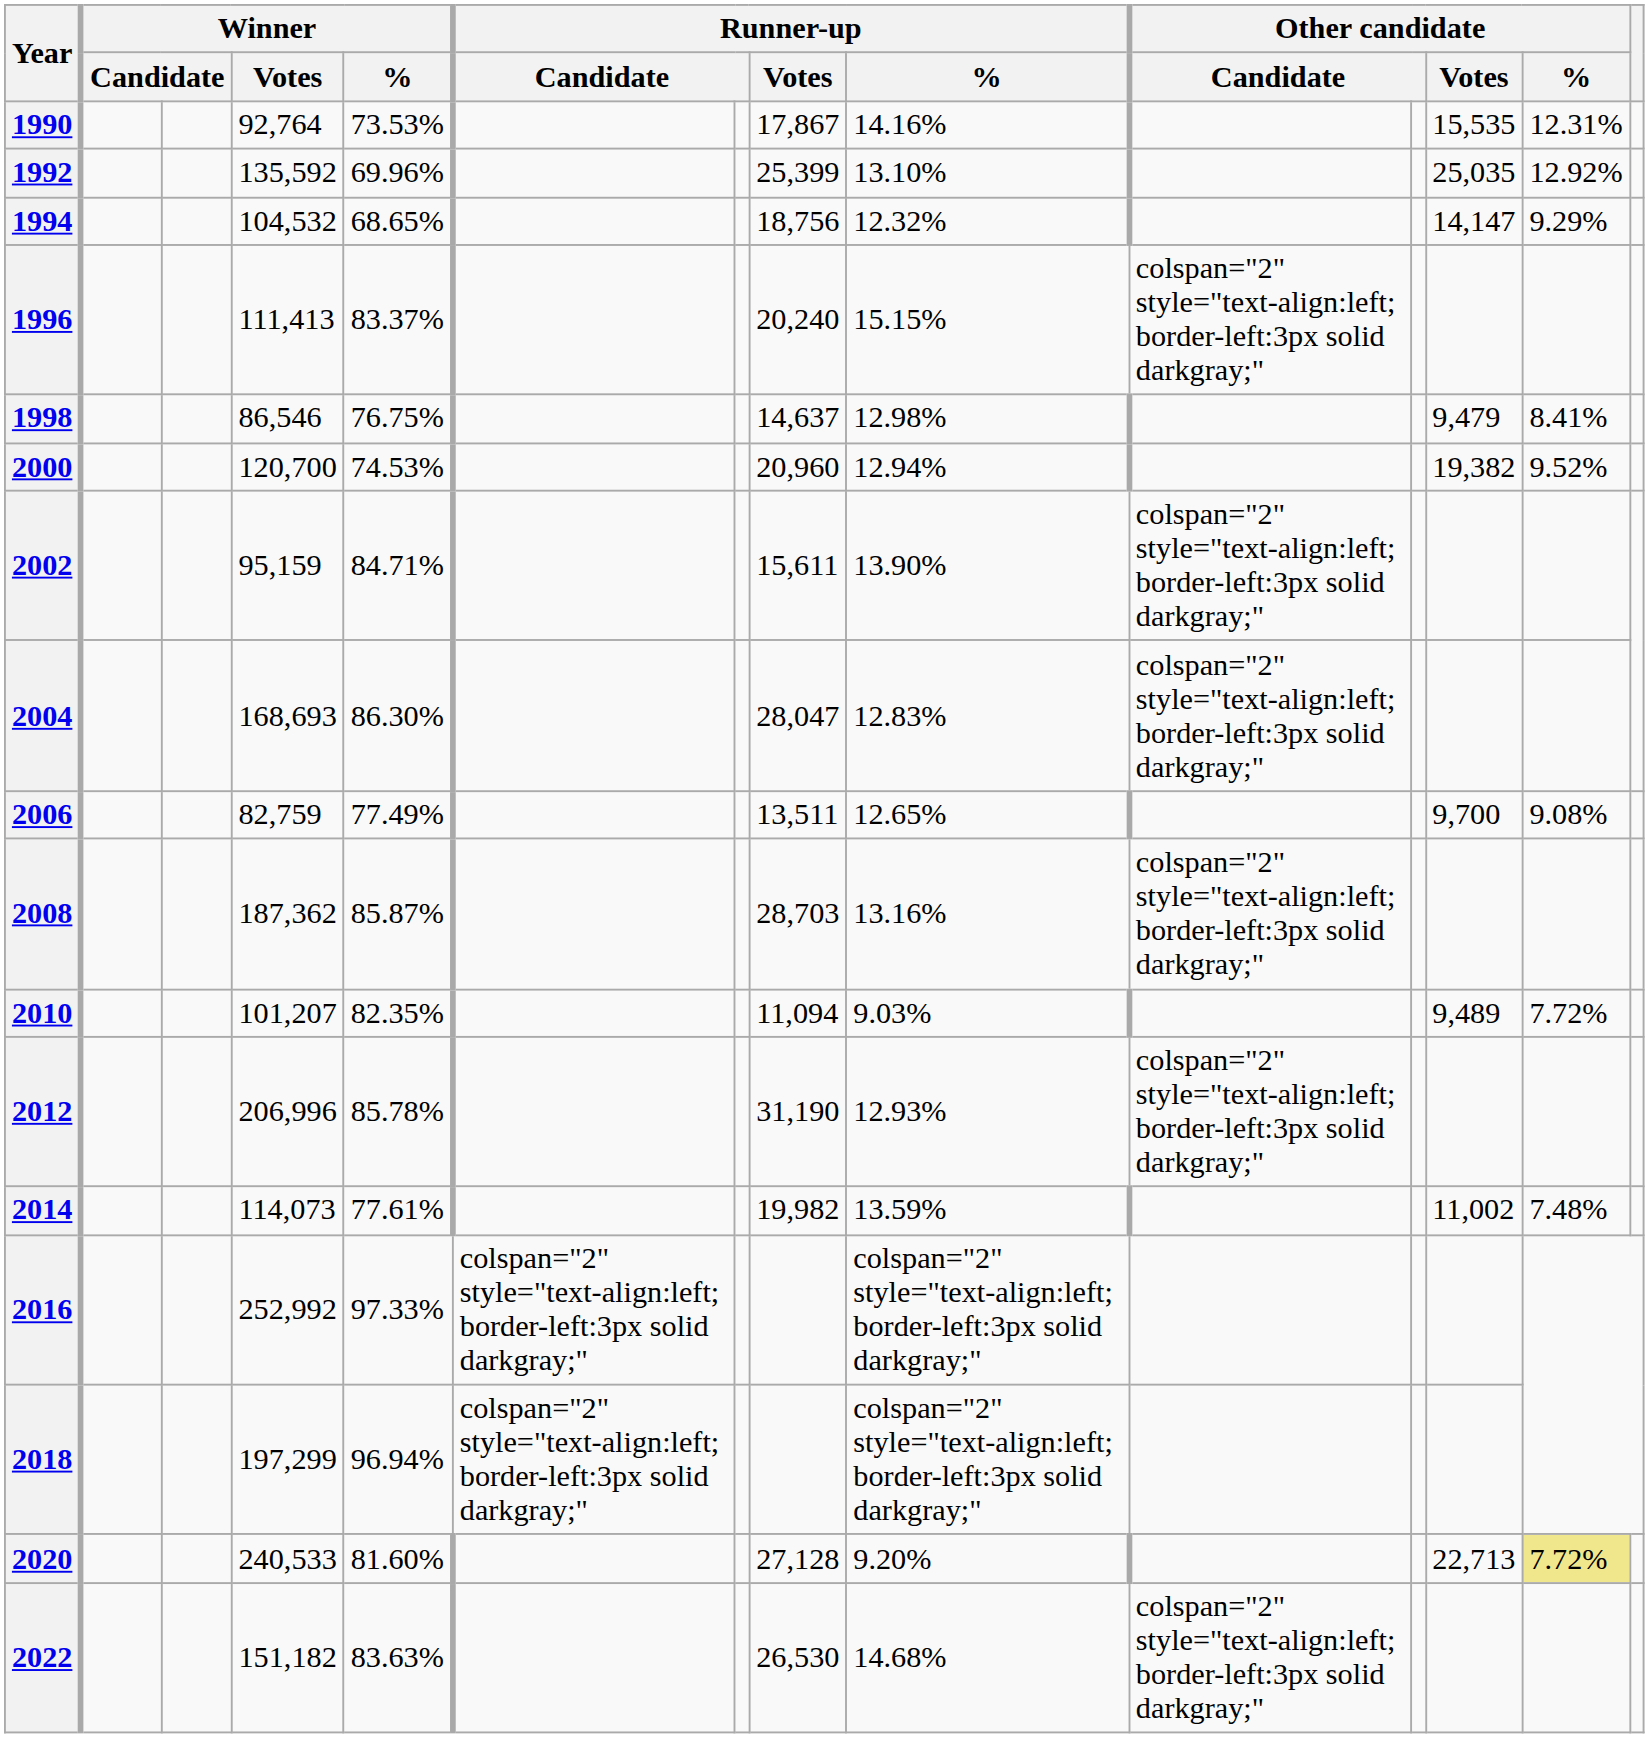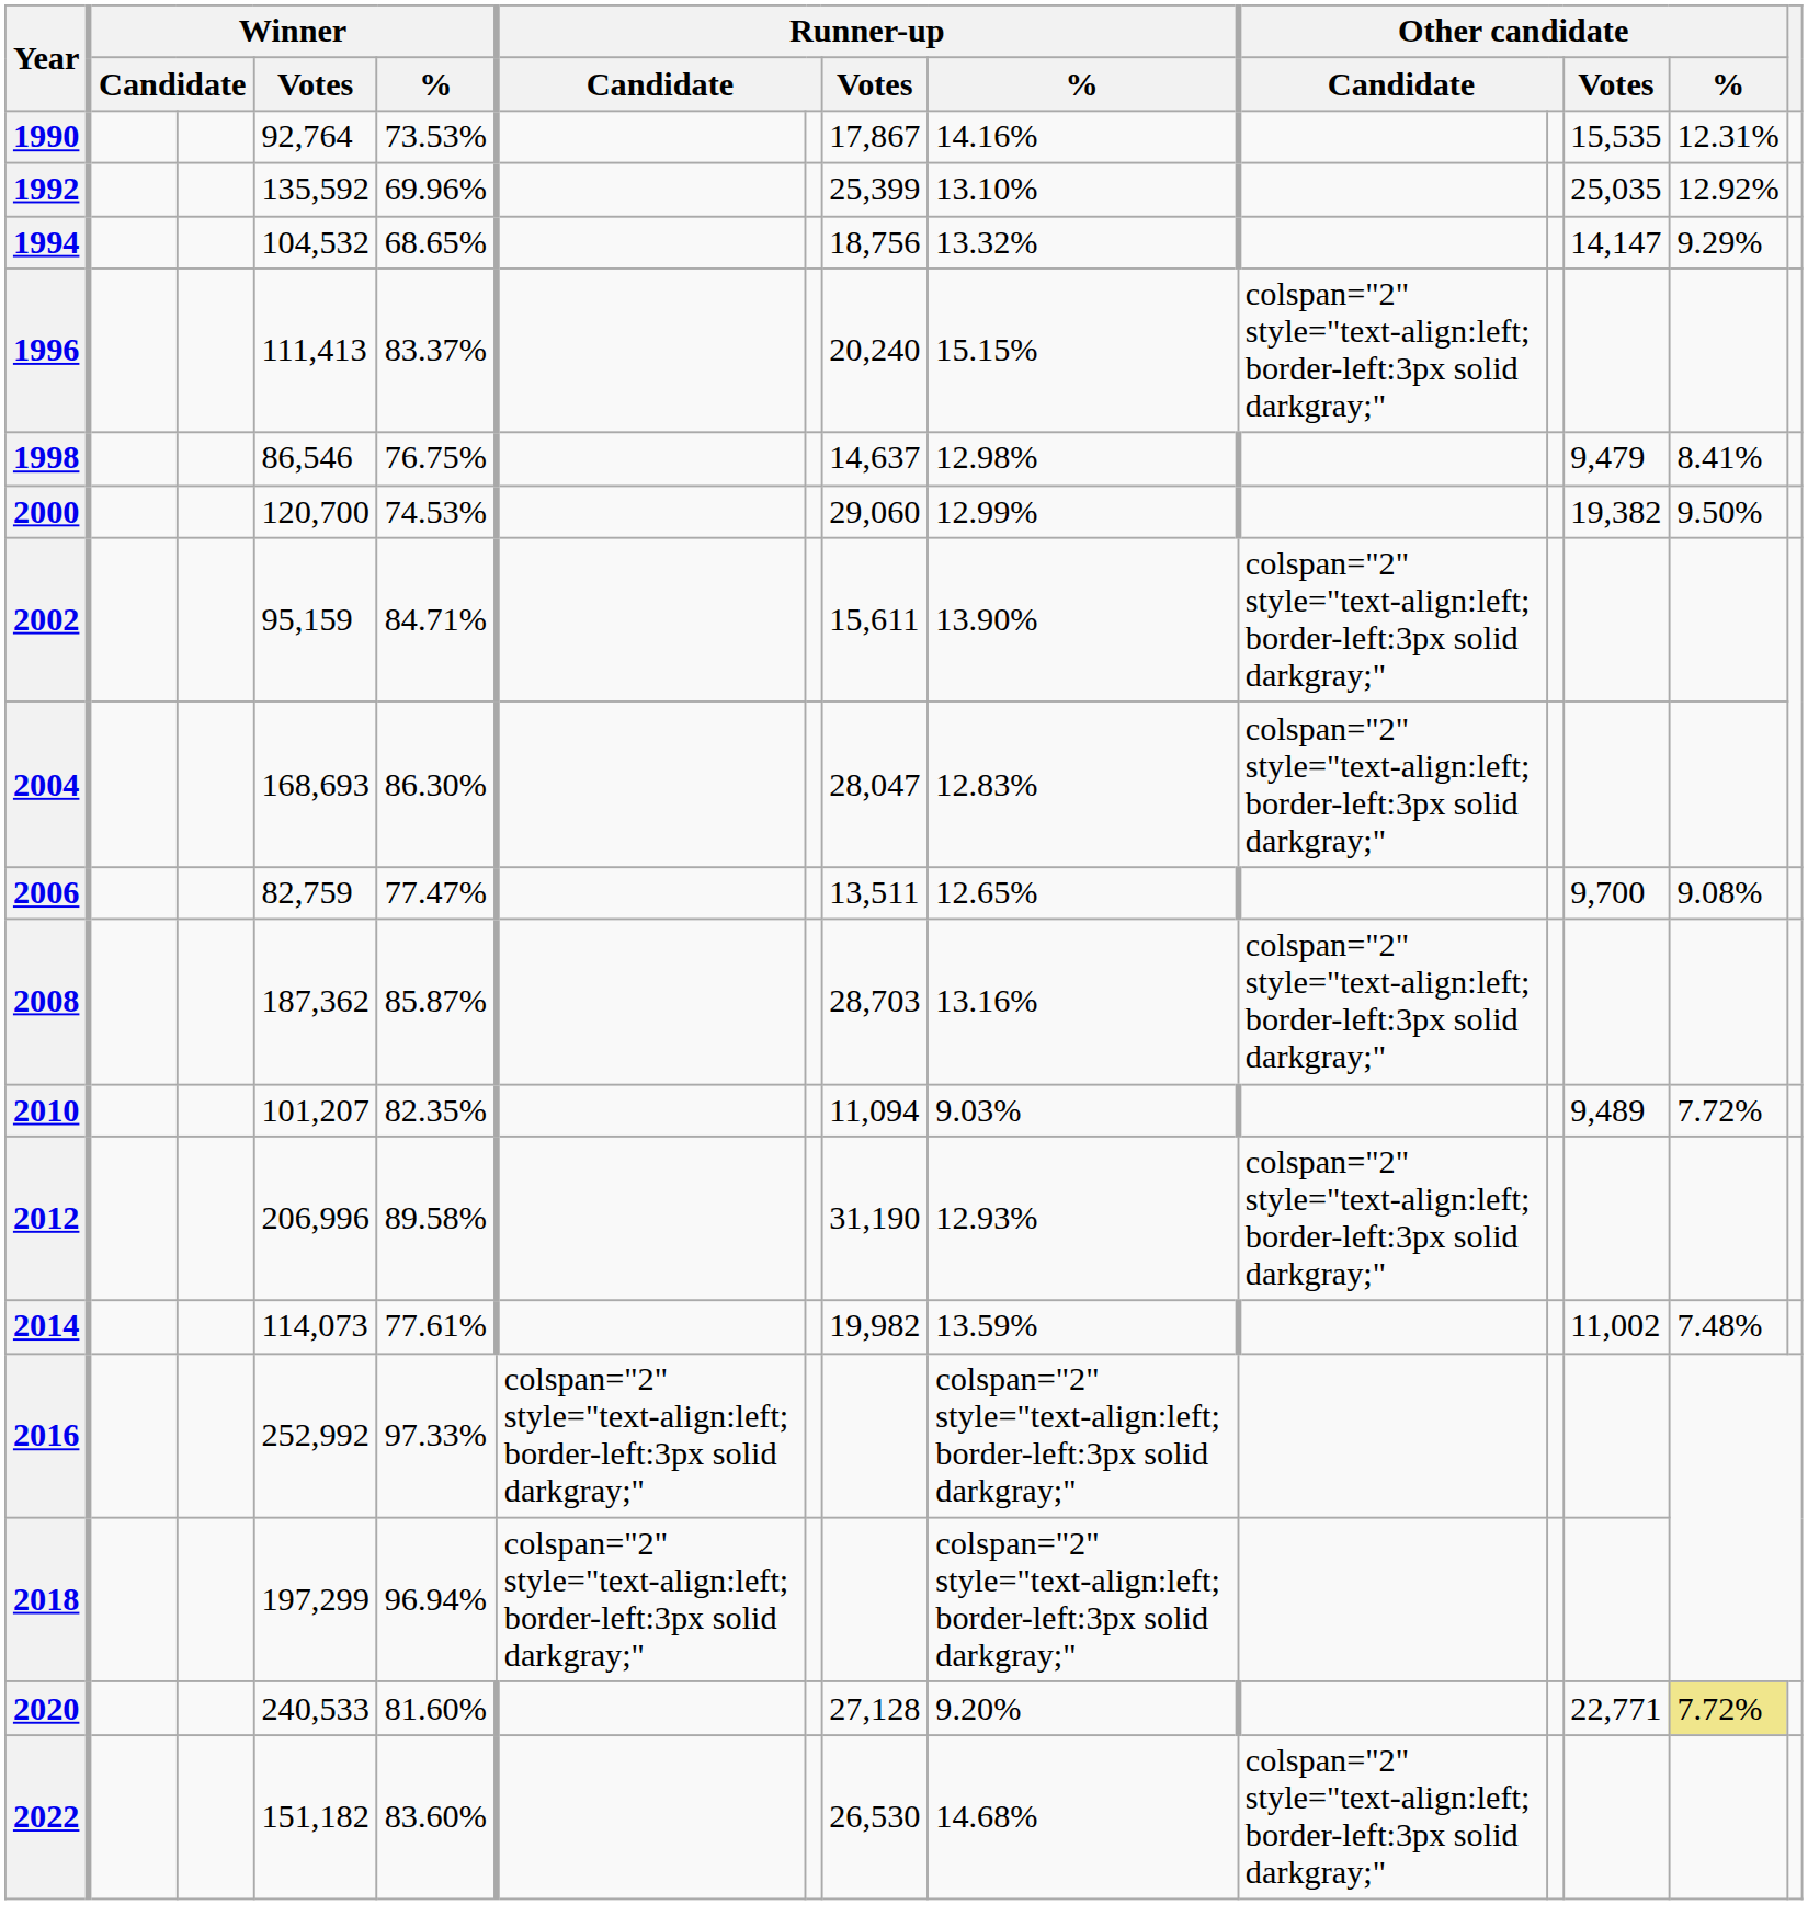1994 | Runner-up / %: 12.32% -> 13.32%
2000 | Runner-up / Votes: 20,960 -> 29,060
2000 | Runner-up / %: 12.94% -> 12.99%
2000 | Other candidate / %: 9.52% -> 9.50%
2006 | Winner / %: 77.49% -> 77.47%
2012 | Winner / %: 85.78% -> 89.58%
2020 | Other candidate / Votes: 22,713 -> 22,771
2022 | Winner / %: 83.63% -> 83.60%
